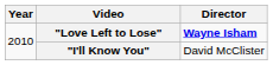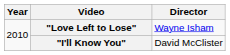"Love Left to Lose" | Director: bold -> normal
